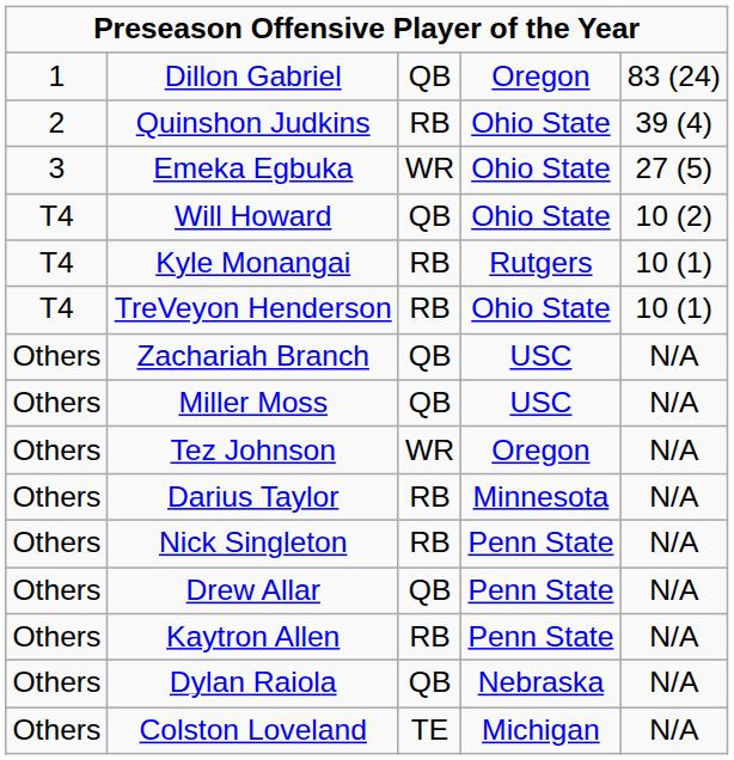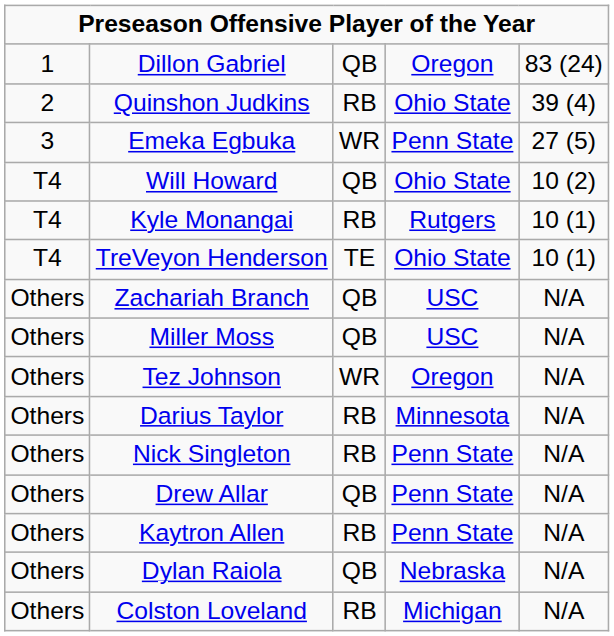Emeka Egbuka | column 4: Ohio State -> Penn State
TreVeyon Henderson | column 3: RB -> TE
Colston Loveland | column 3: TE -> RB
